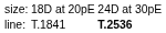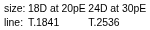line: | column 3: bold -> normal
